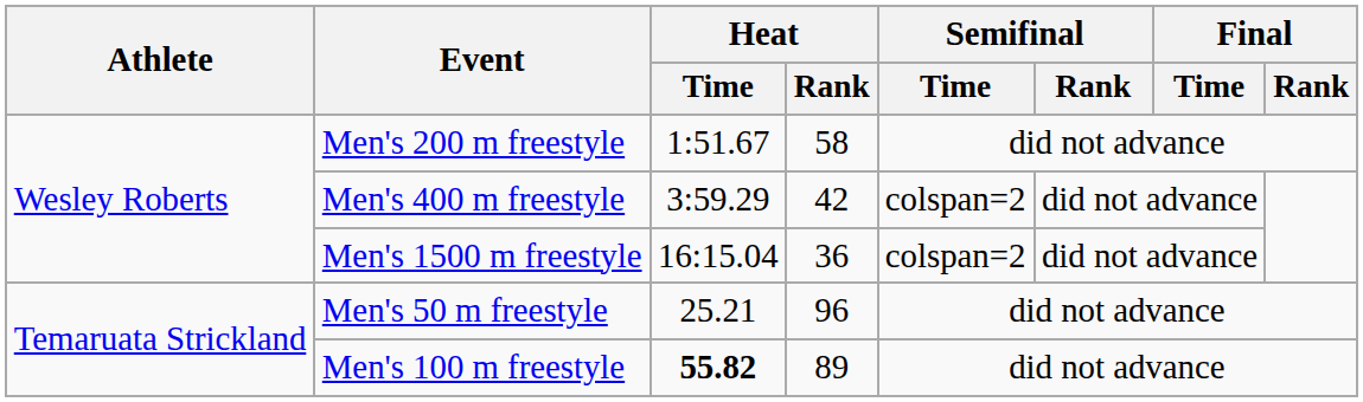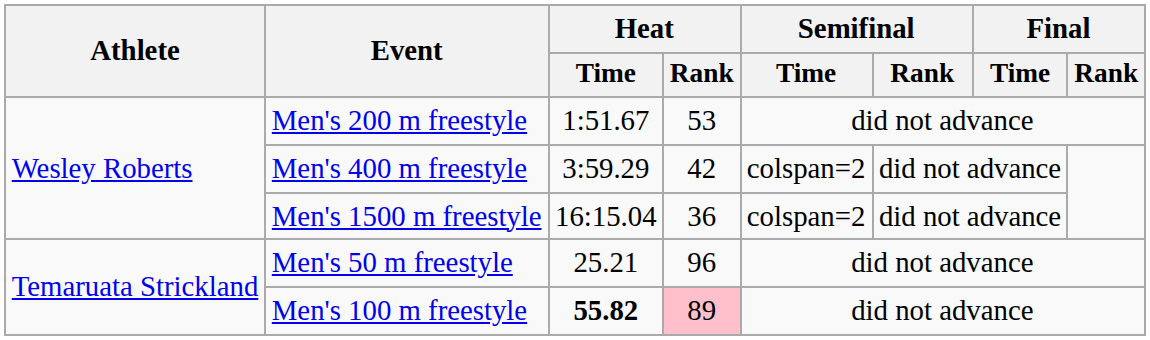Men's 200 m freestyle | Heat / Rank: 58 -> 53
Men's 100 m freestyle | Heat / Rank: no background -> pink background
